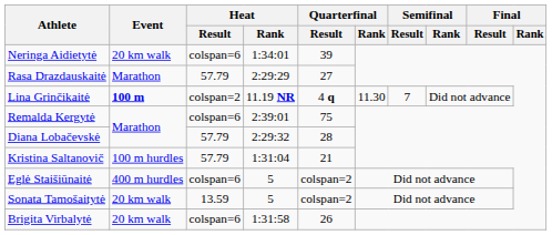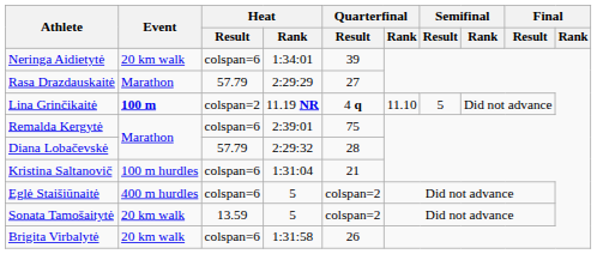Lina Grinčikaitė | Quarterfinal / Rank: 11.30 -> 11.10
Lina Grinčikaitė | Semifinal / Result: 7 -> 5
Kristina Saltanovič | Heat / Result: 57.79 -> colspan=6
